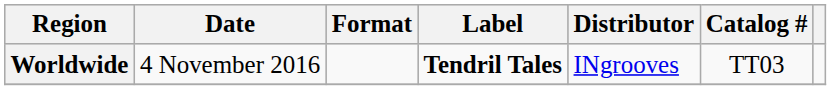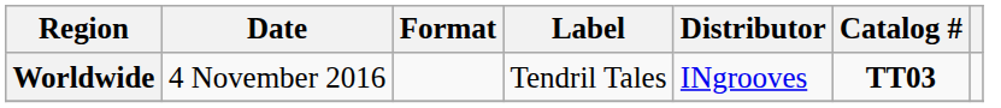Worldwide | Label: bold -> normal
Worldwide | Catalog #: normal -> bold
